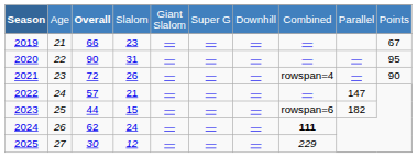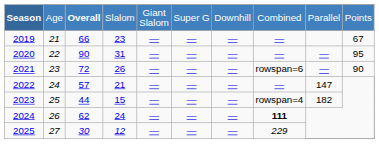2021 | column 8: rowspan=4 -> rowspan=6
2023 | column 8: rowspan=6 -> rowspan=4
